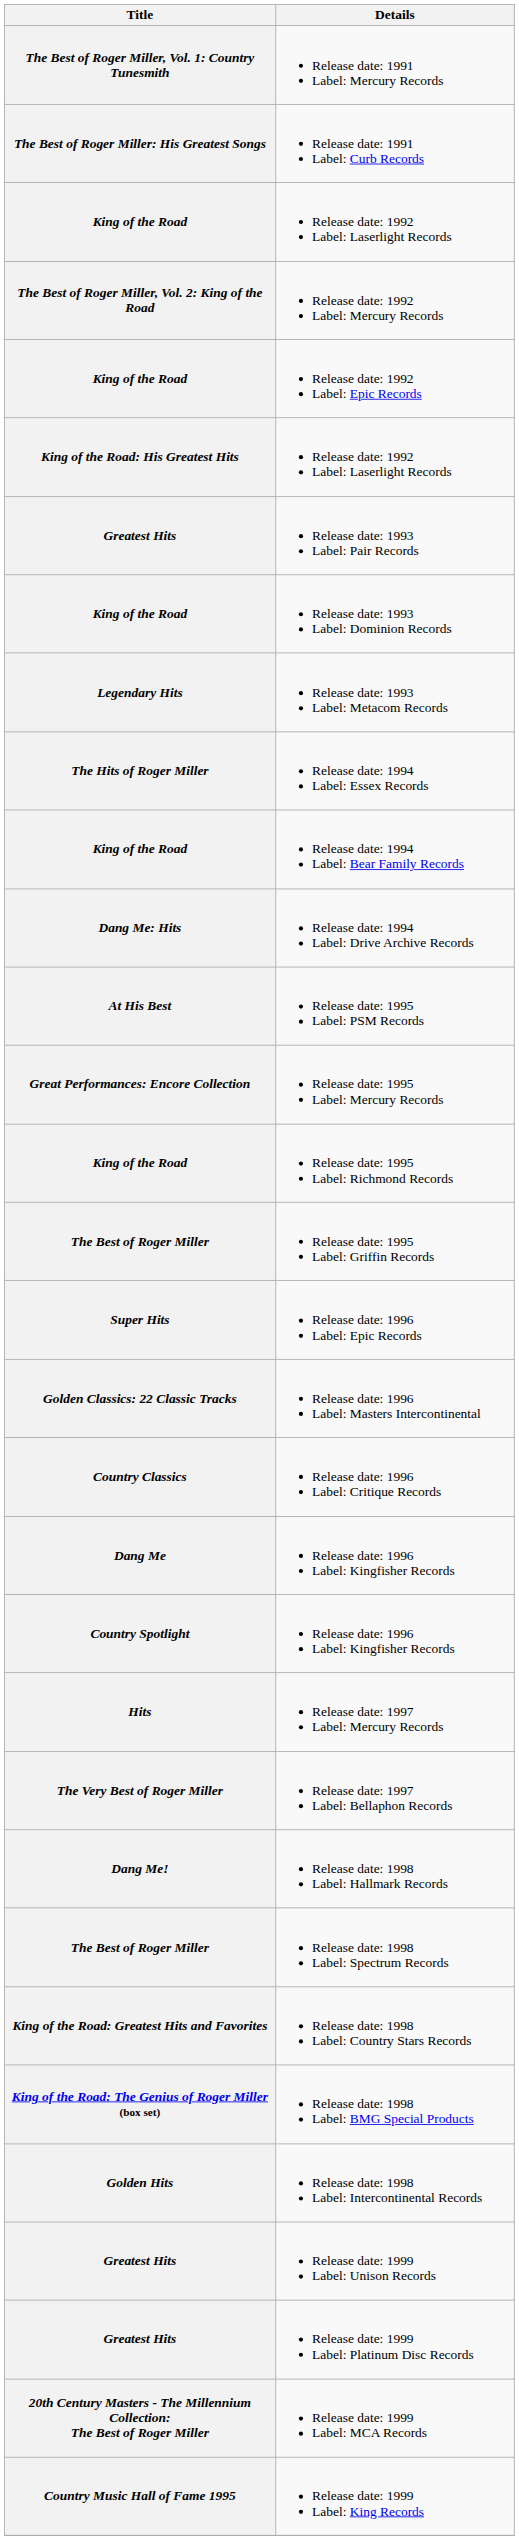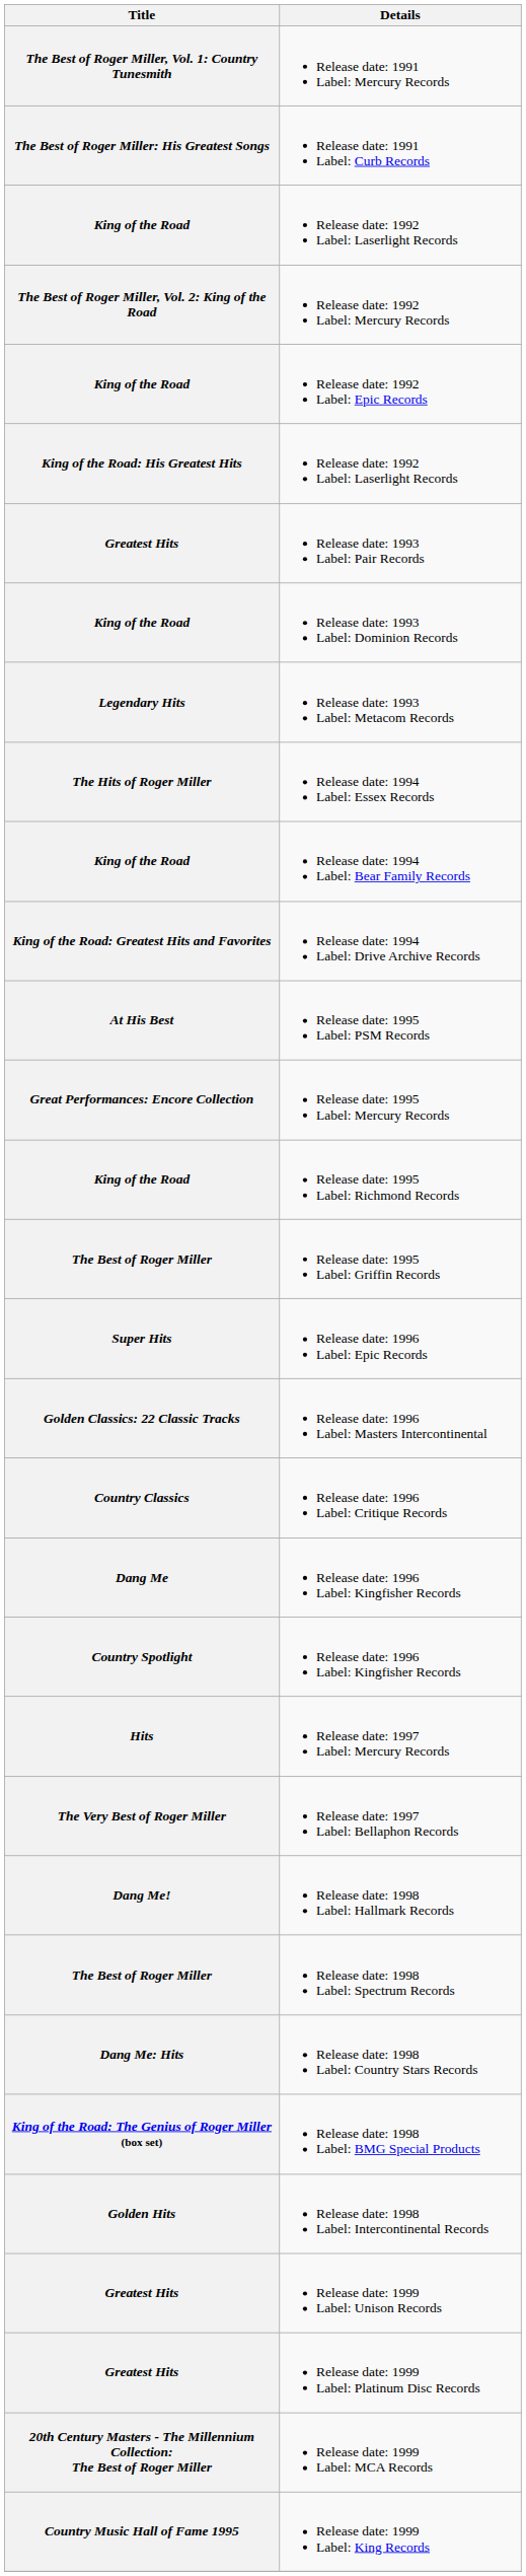row 13 | Title: Dang Me: Hits -> King of the Road: Greatest Hits and Favorites
row 27 | Title: King of the Road: Greatest Hits and Favorites -> Dang Me: Hits
